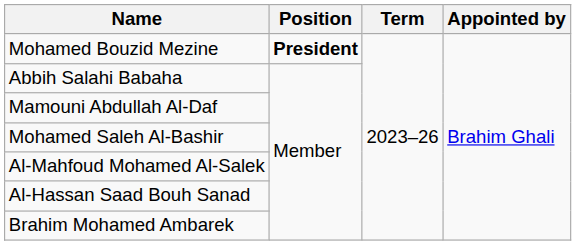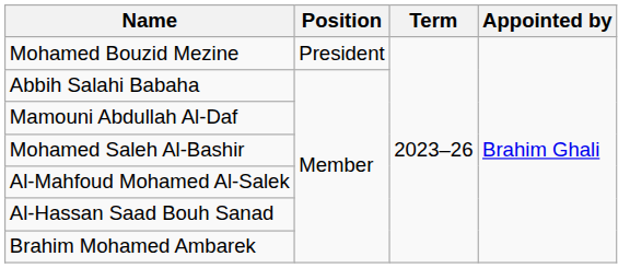Mohamed Bouzid Mezine | Position: bold -> normal
